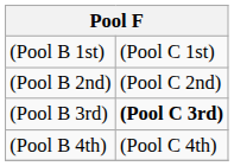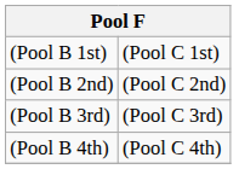(Pool B 3rd) | column 2: bold -> normal
